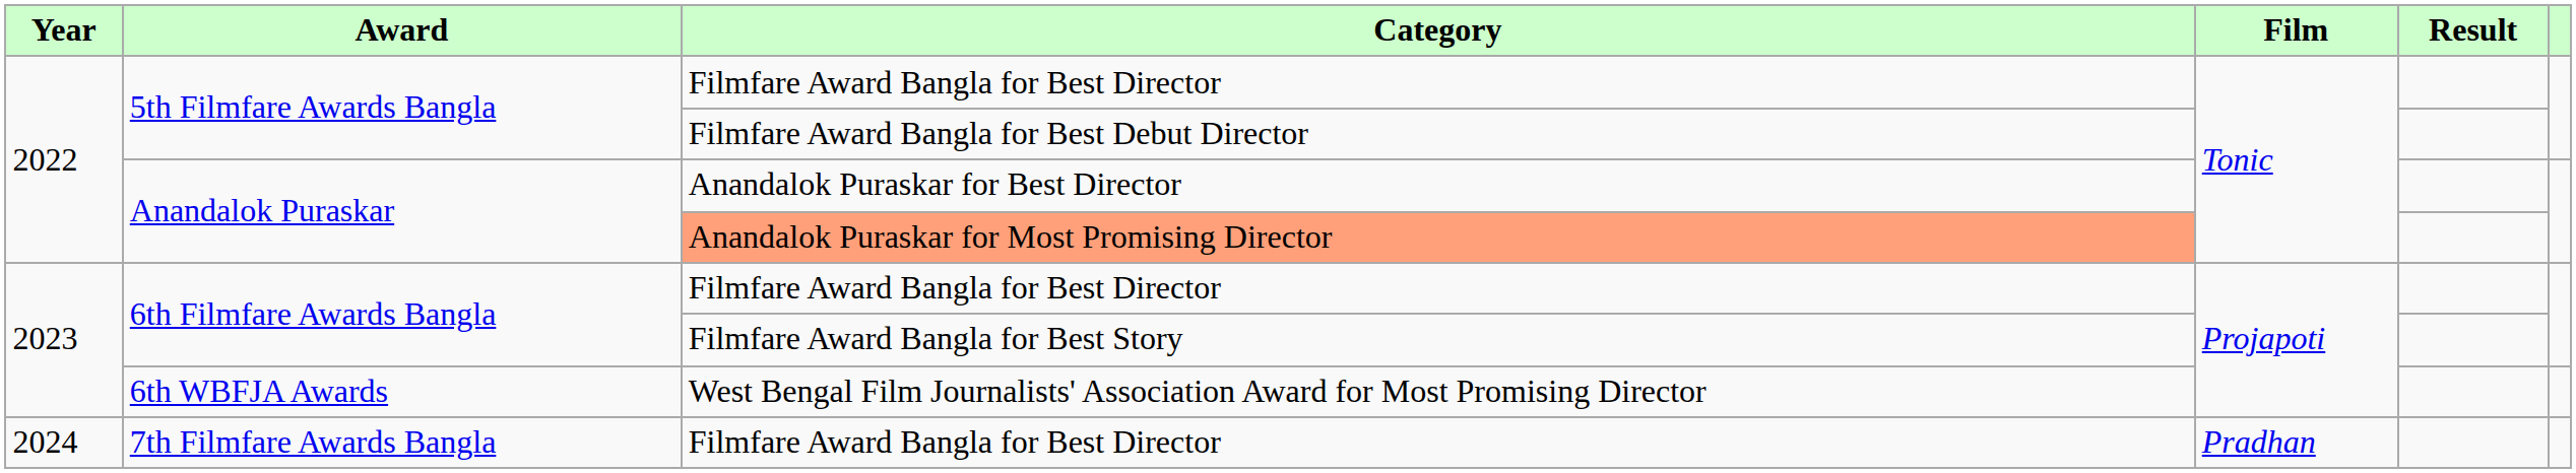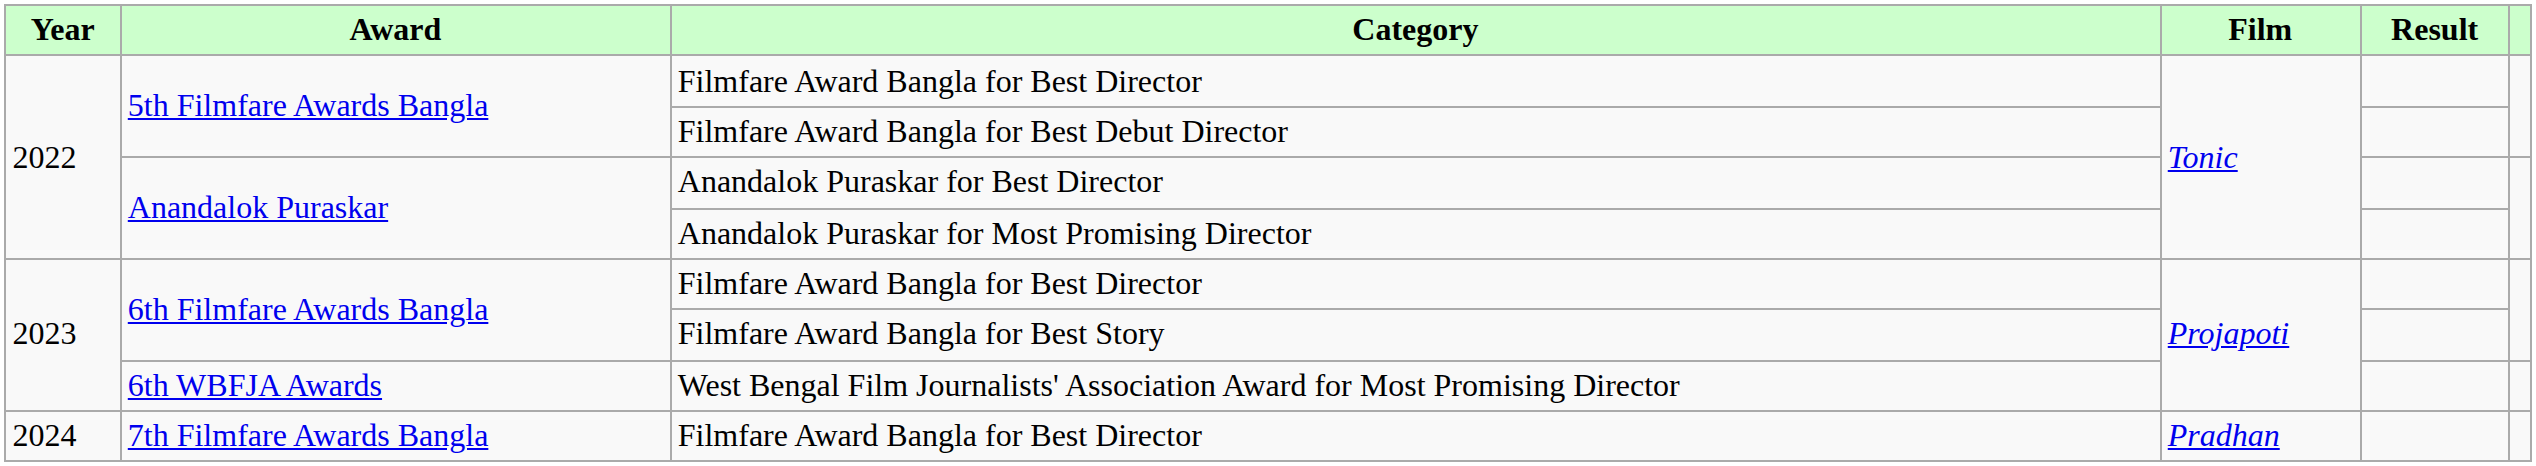Anandalok Puraskar for Most Promising Director | Category: lightsalmon background -> no background
